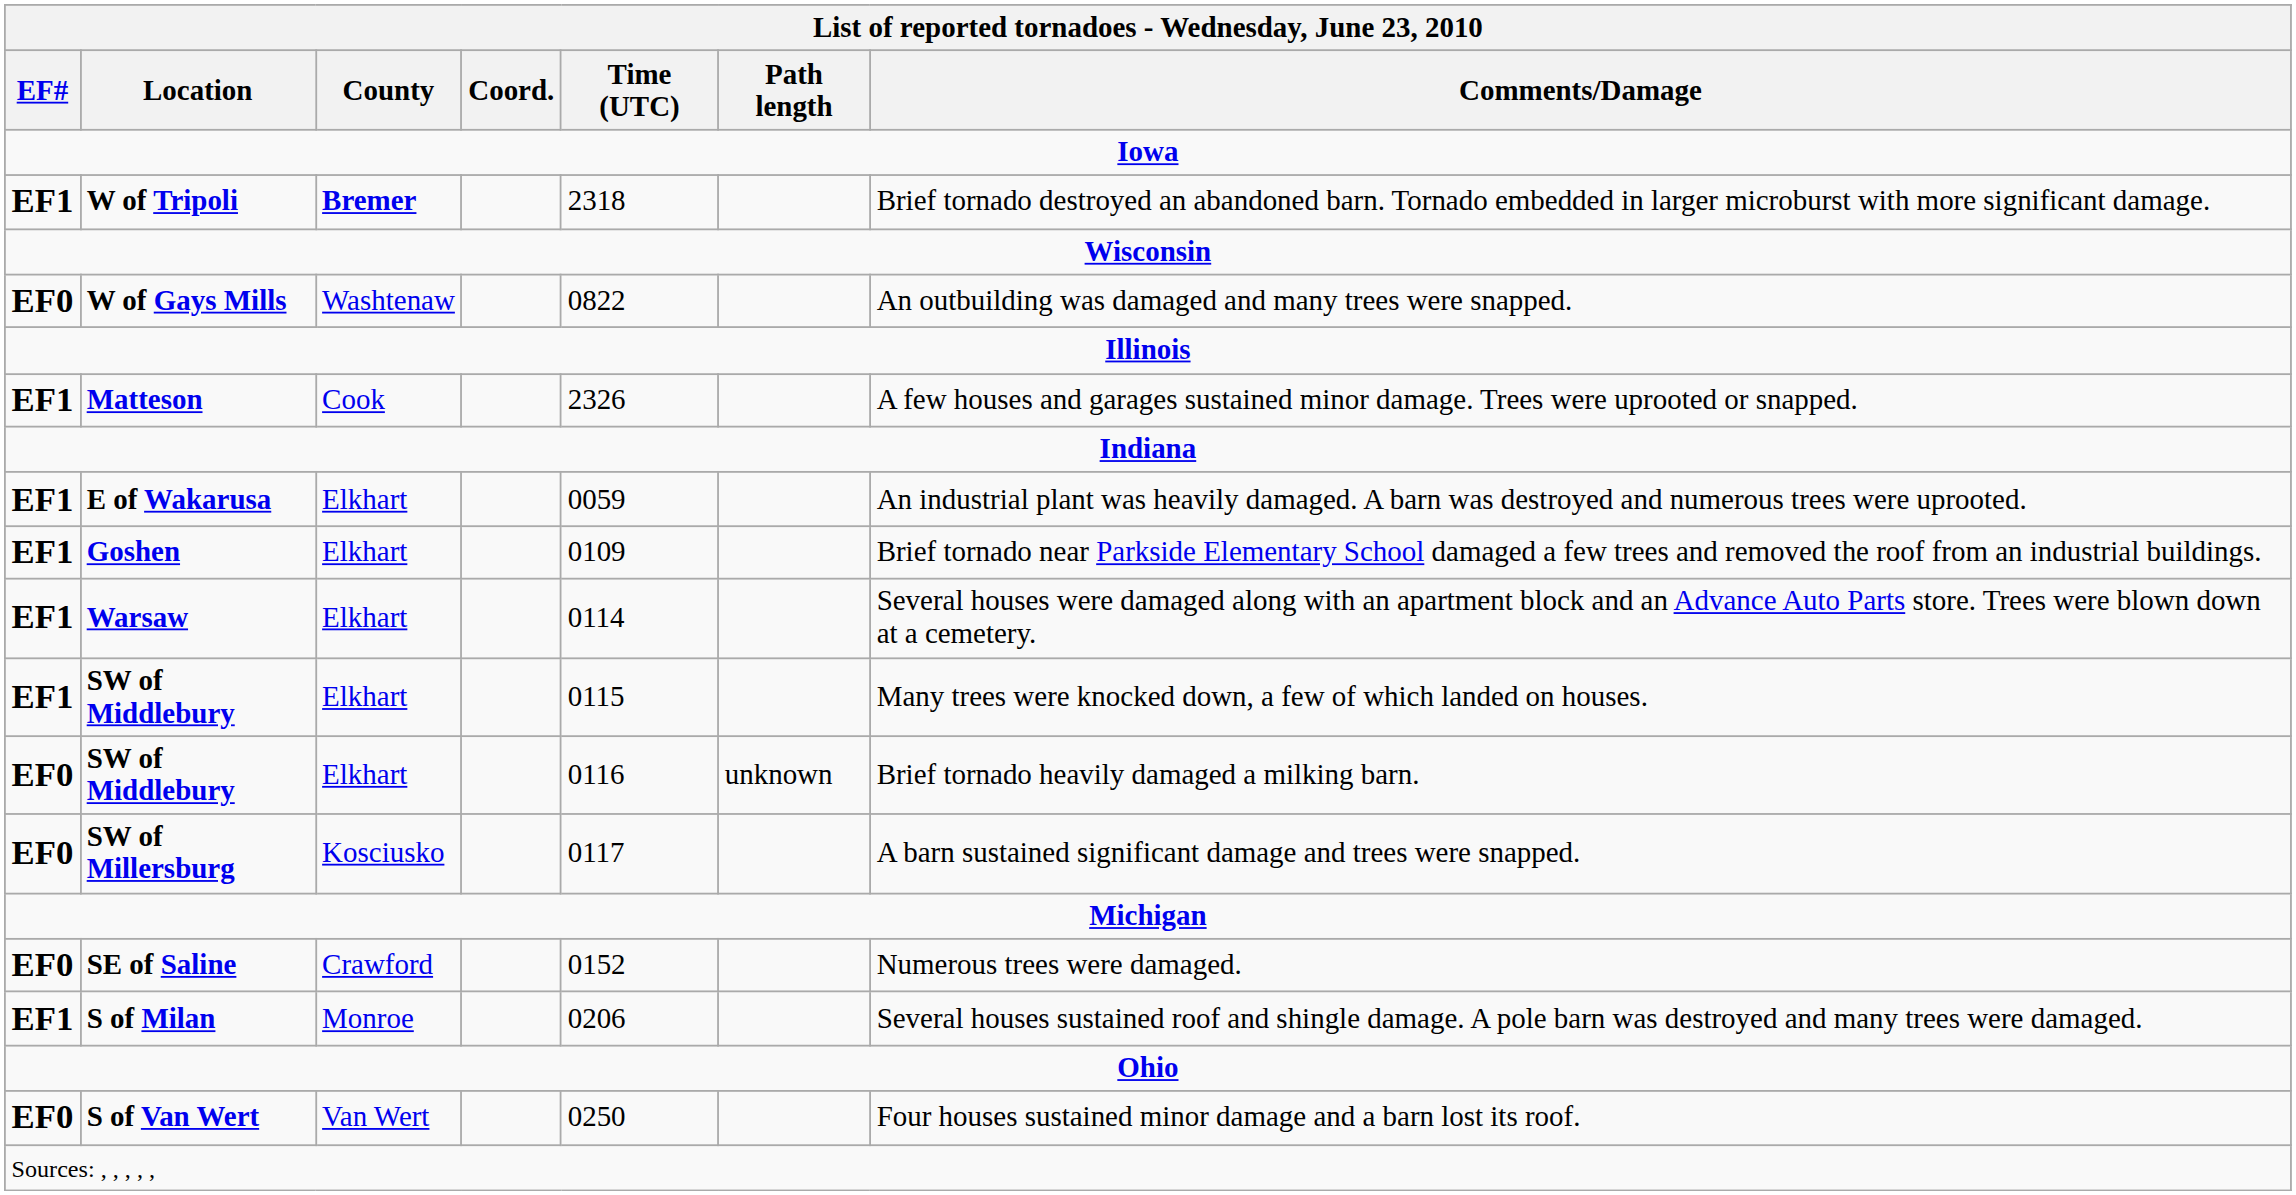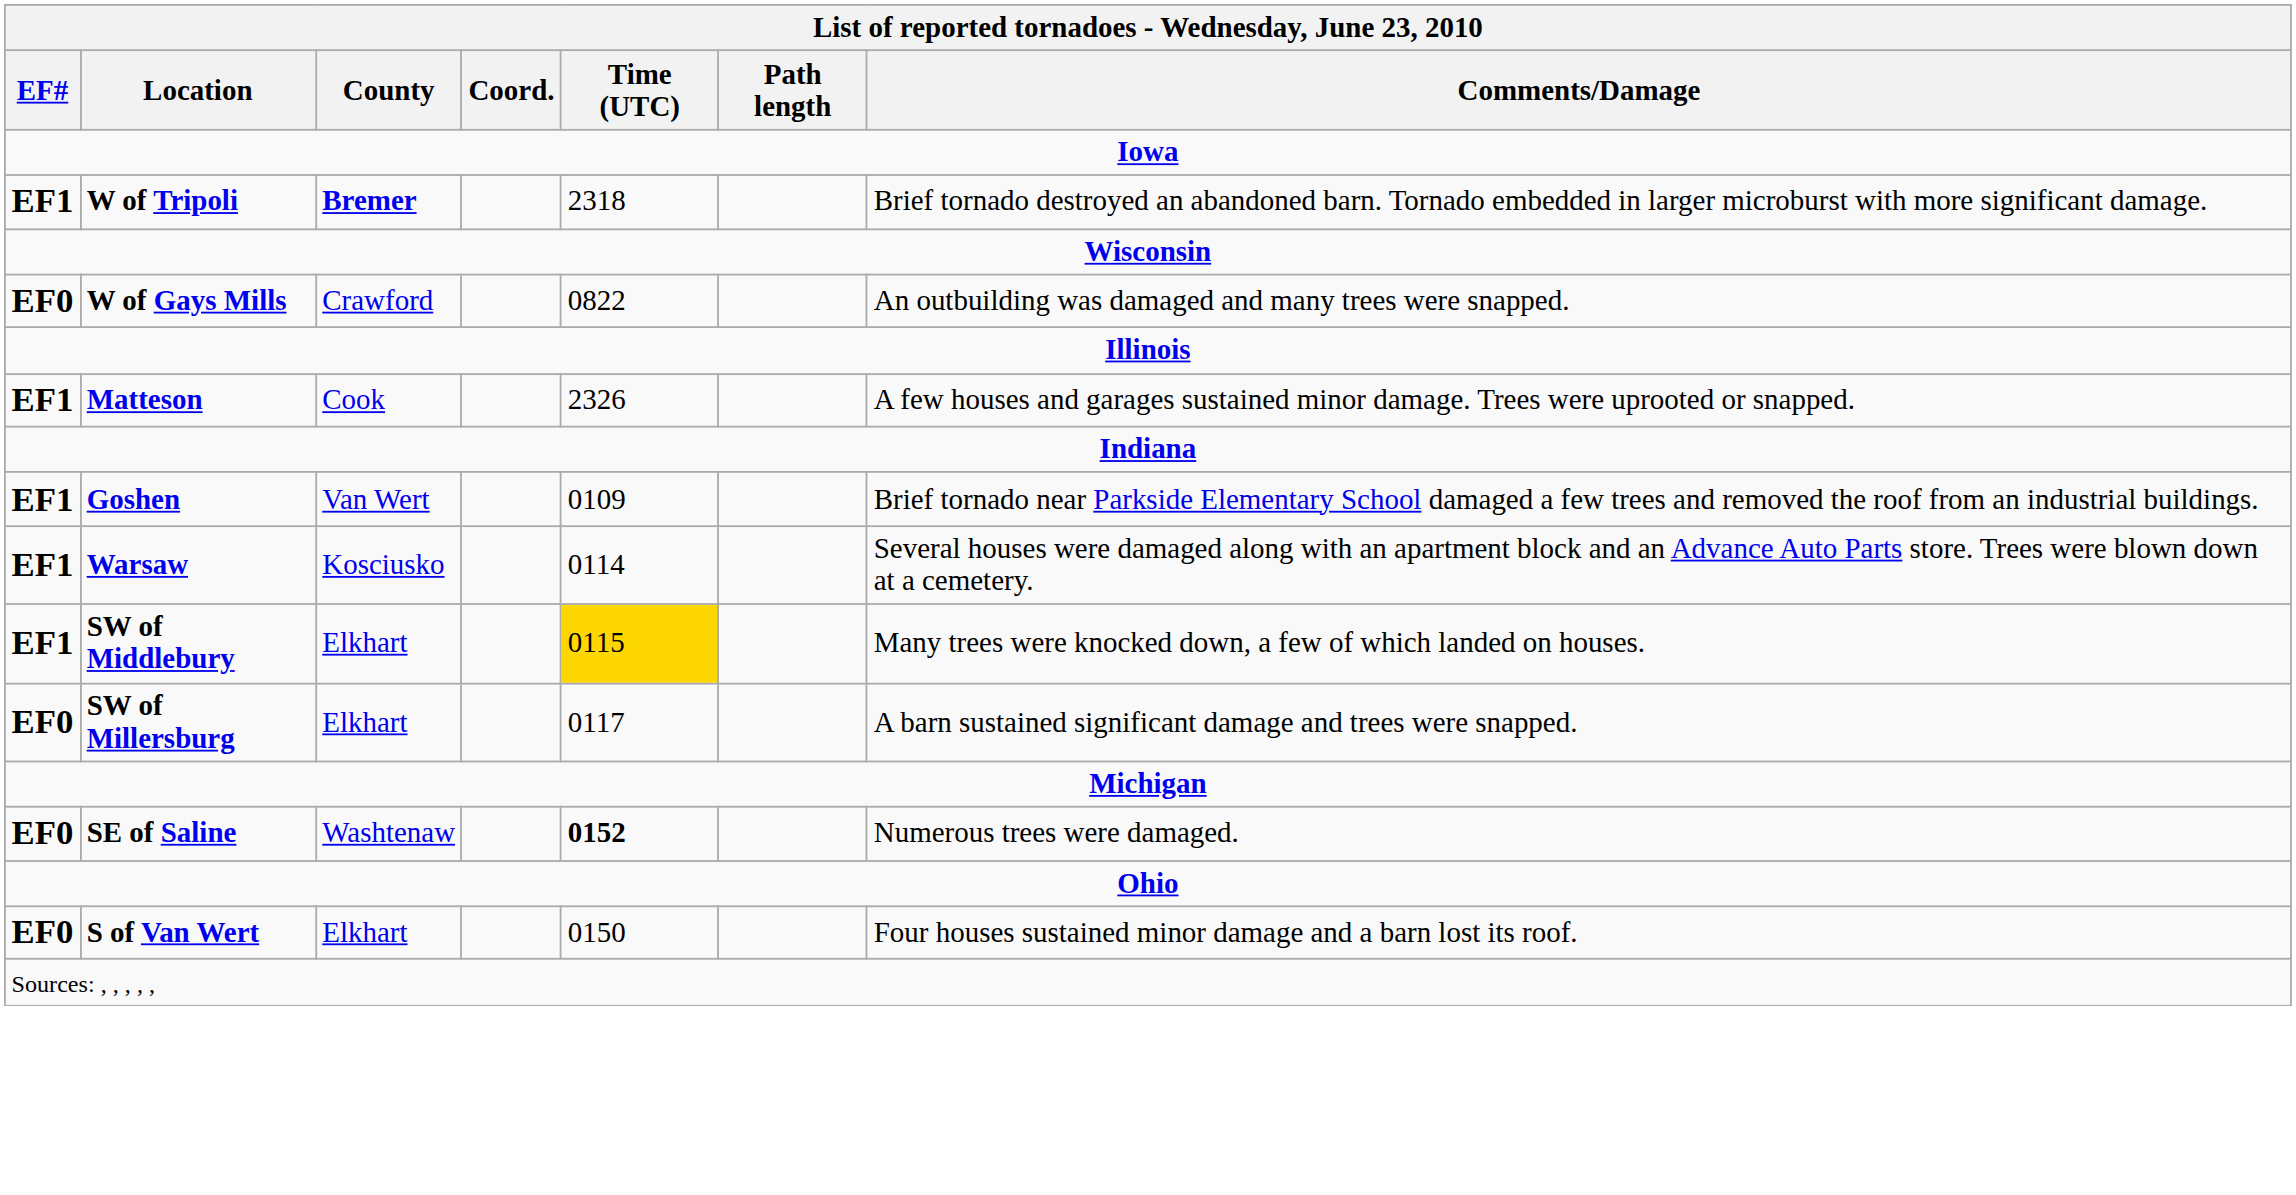W of Gays Mills | County: Washtenaw -> Crawford
- row: EF1 | E of Wakarusa | Elkhart | 0059 | An industrial plant was heavily damaged. A barn was destroyed and numerous trees were uprooted.
Goshen | County: Elkhart -> Van Wert
Warsaw | County: Elkhart -> Kosciusko
EF1 / SW of Middlebury | Time (UTC): no background -> gold background
- row: EF0 | SW of Middlebury | Elkhart | 0116 | unknown | Brief tornado heavily damaged a milking barn.
SW of Millersburg | County: Kosciusko -> Elkhart
SE of Saline | County: Crawford -> Washtenaw
SE of Saline | Time (UTC): normal -> bold
- row: EF1 | S of Milan | Monroe | 0206 | Several houses sustained roof and shingle damage. A pole barn was destroyed and many trees were damaged.
S of Van Wert | County: Van Wert -> Elkhart
S of Van Wert | Time (UTC): 0250 -> 0150
